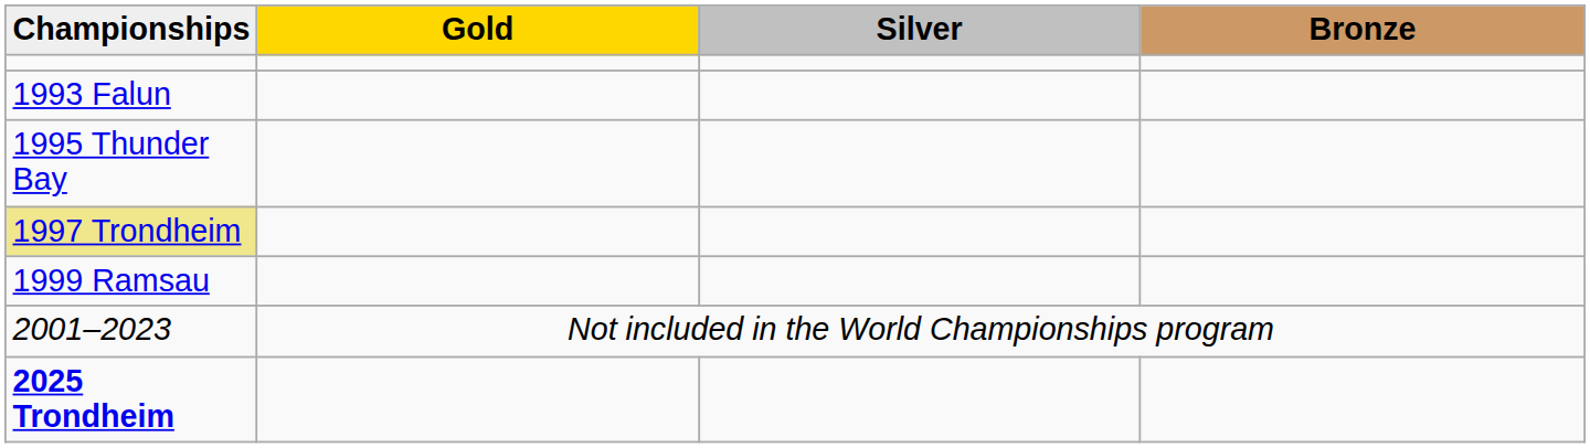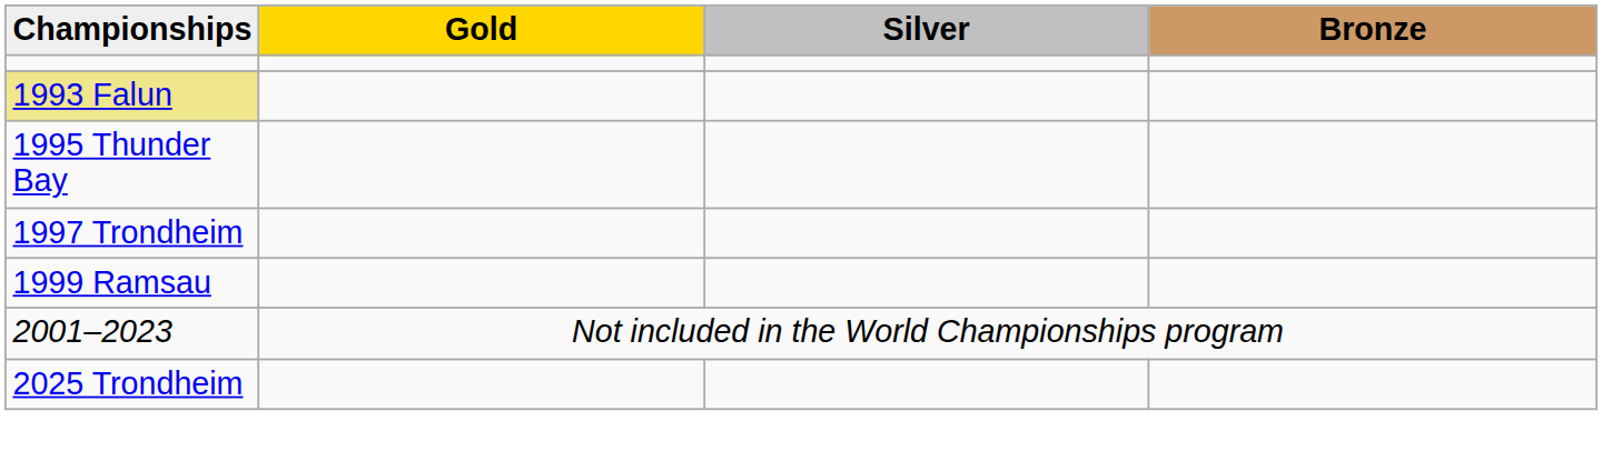1993 Falun | Championships: no background -> khaki background
1997 Trondheim | Championships: khaki background -> no background
2025 Trondheim | Championships: bold -> normal
